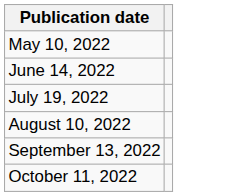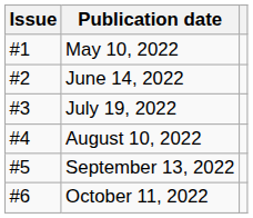+ column: Issue | #1 | #2 | #3 | #4 | #5 | #6
